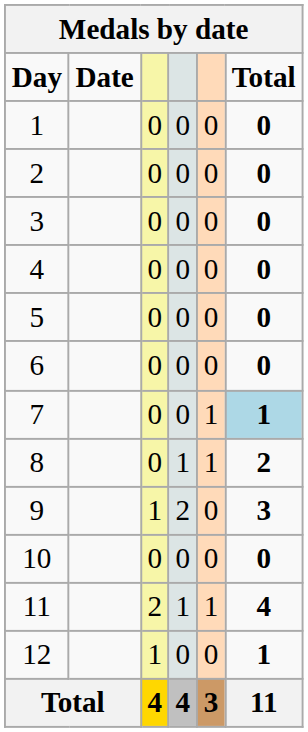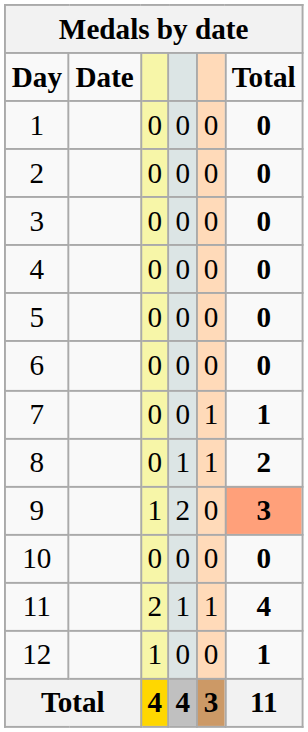7 | Total: lightblue background -> no background
9 | Total: no background -> lightsalmon background
